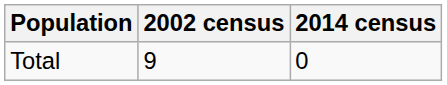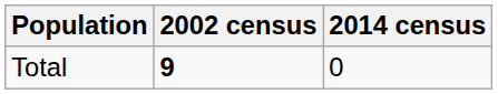row 2 | 2002 census: normal -> bold
